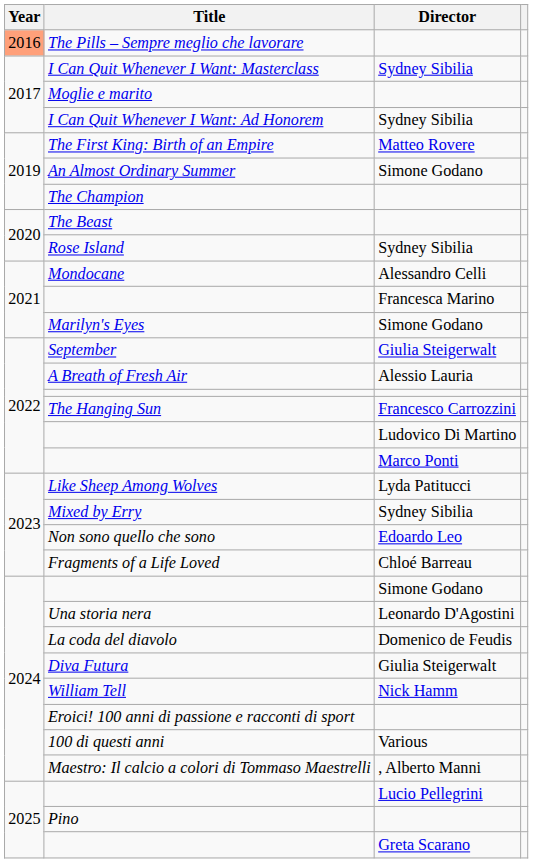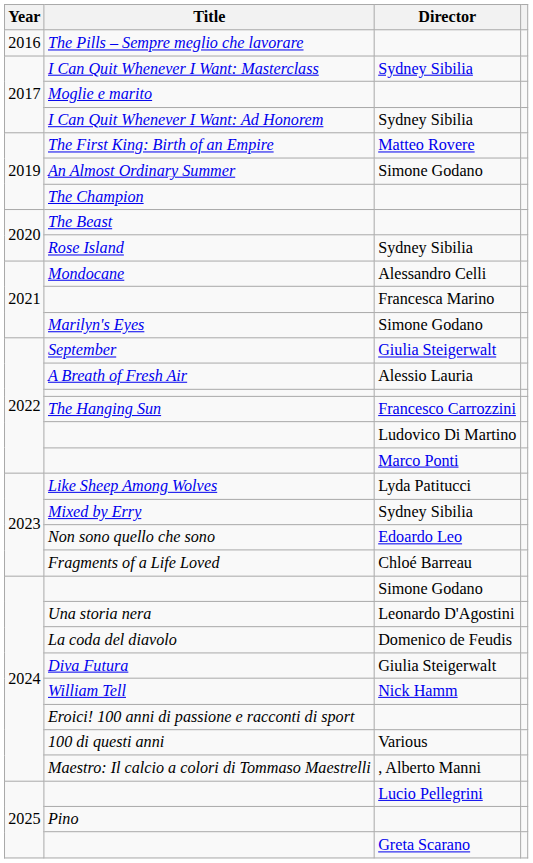The Pills – Sempre meglio che lavorare | Year: lightsalmon background -> no background
